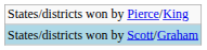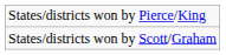row 2 | column 1: lightblue background -> no background
